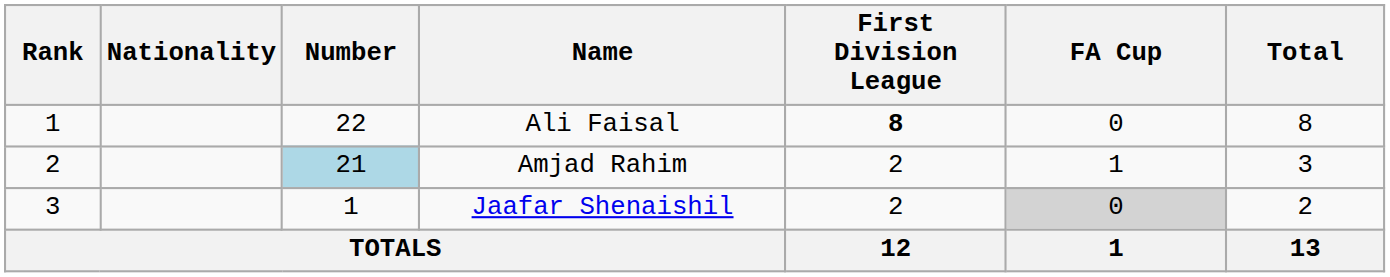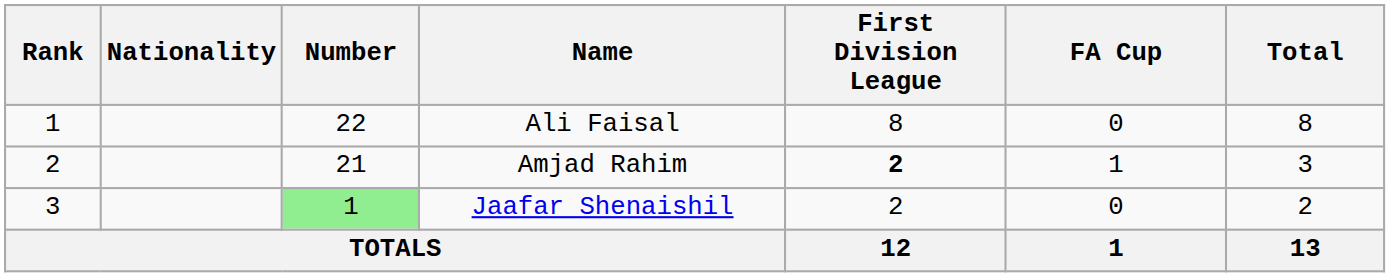Ali Faisal | First Division League: bold -> normal
Amjad Rahim | Number: lightblue background -> no background
Amjad Rahim | First Division League: normal -> bold
Jaafar Shenaishil | Number: no background -> lightgreen background
Jaafar Shenaishil | FA Cup: lightgrey background -> no background
